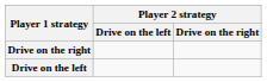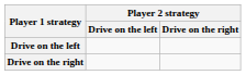row 3 | Player 1 strategy: Drive on the right -> Drive on the left
row 4 | Player 1 strategy: Drive on the left -> Drive on the right
